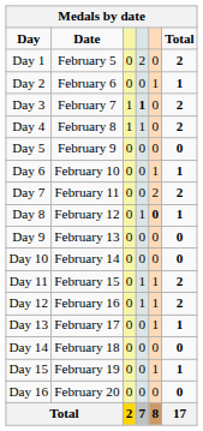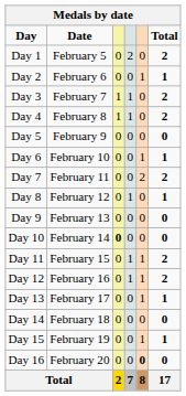Day 3 | column 4: bold -> normal
Day 8 | column 5: bold -> normal
Day 10 | column 3: normal -> bold
Day 16 | column 5: normal -> bold
